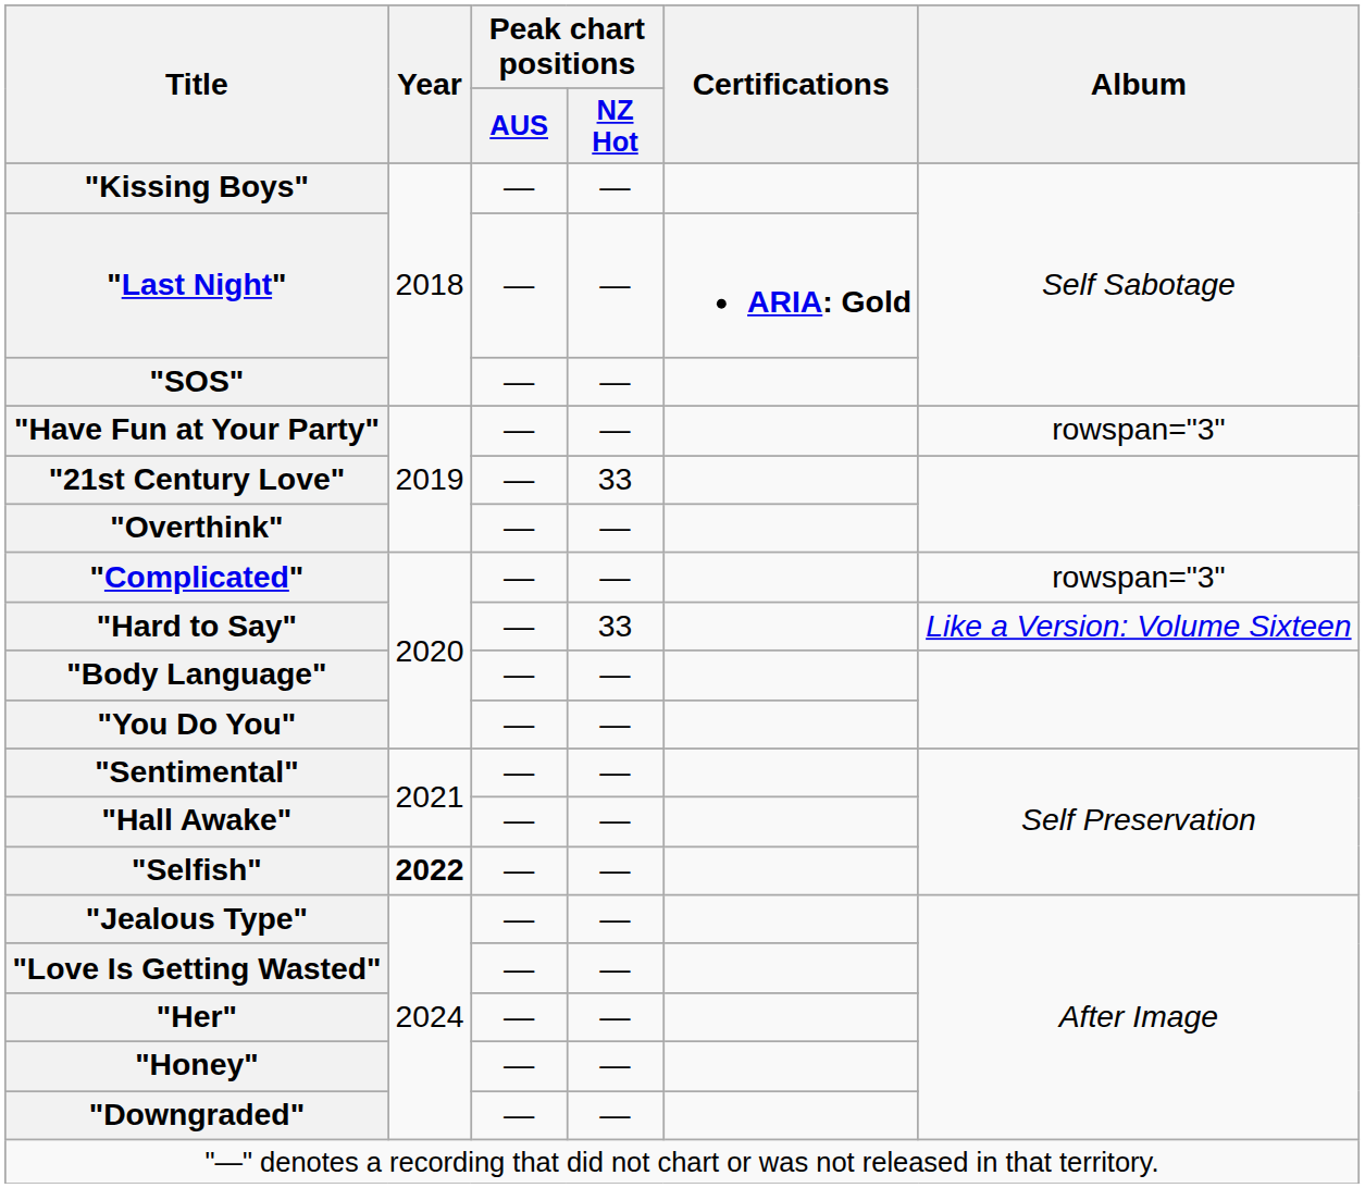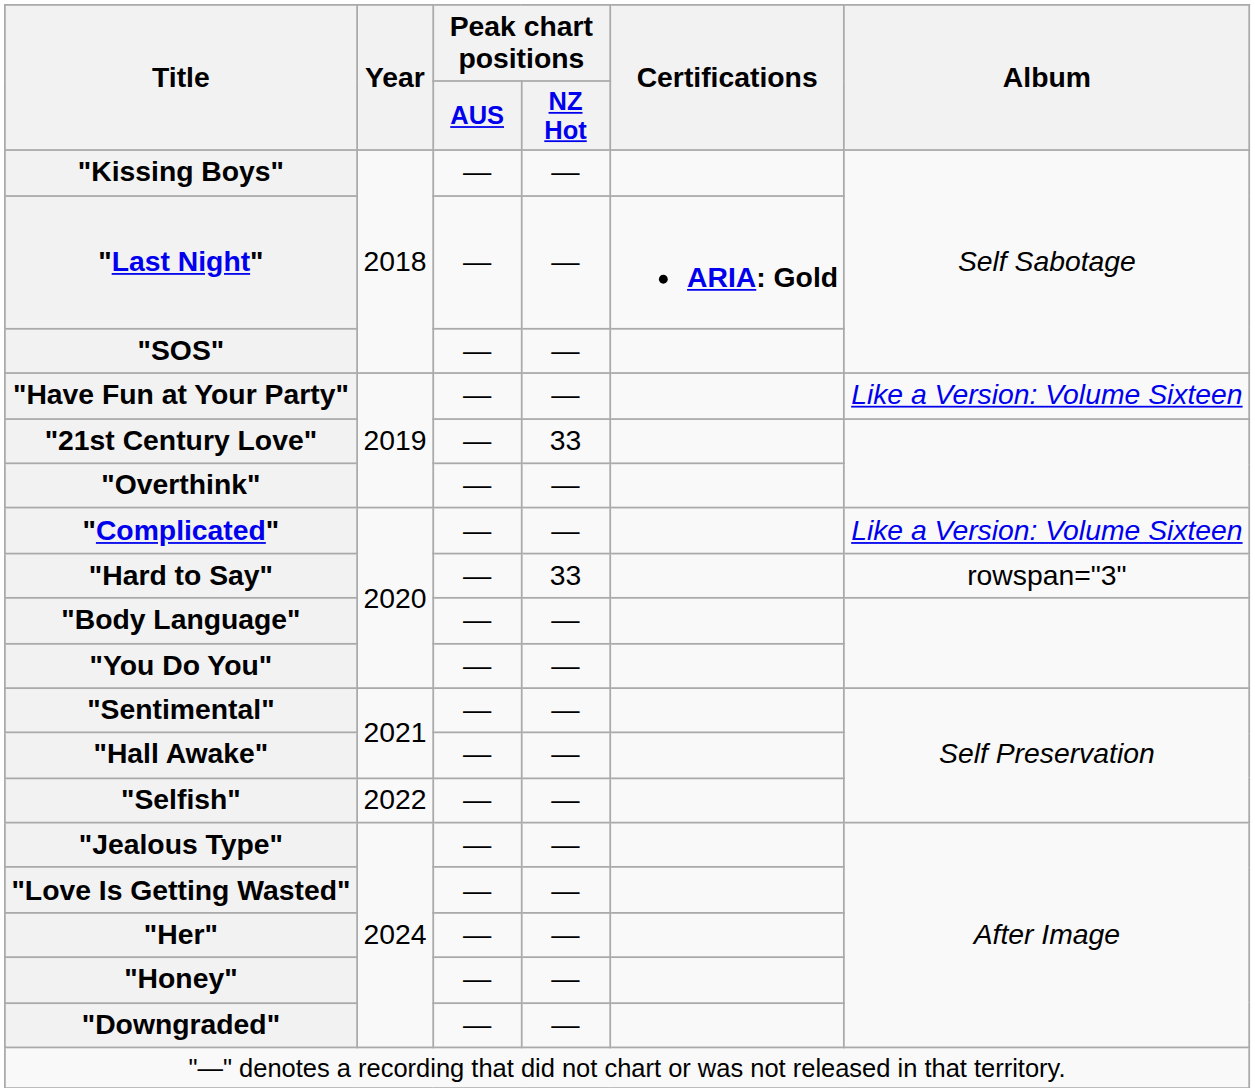"Have Fun at Your Party" | Album: rowspan="3" -> Like a Version: Volume Sixteen
"Complicated" | Album: rowspan="3" -> Like a Version: Volume Sixteen
"Hard to Say" | Album: Like a Version: Volume Sixteen -> rowspan="3"
"Selfish" | Year: bold -> normal
